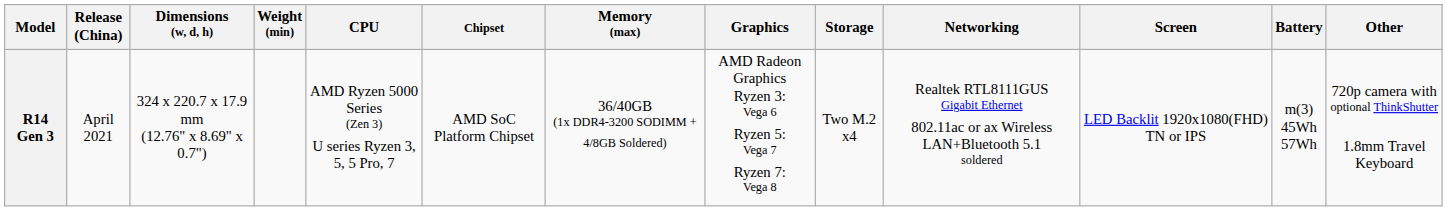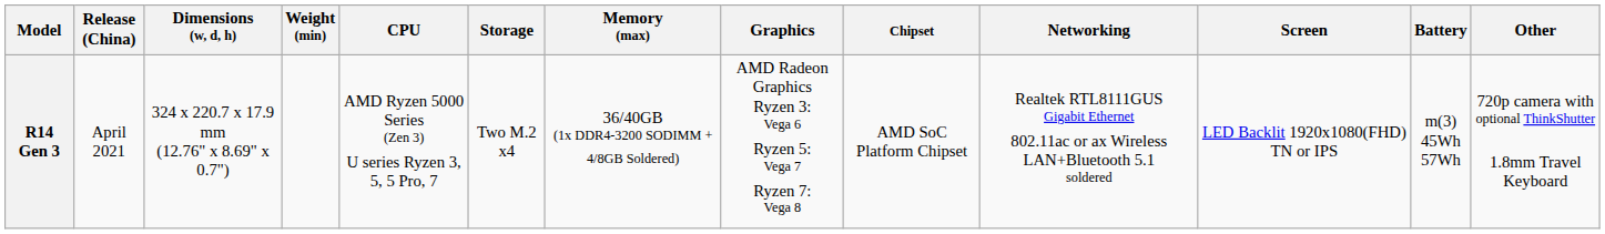columns swapped: Chipset <-> Storage
